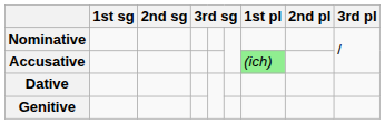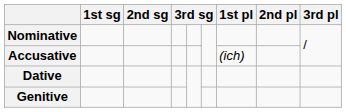Accusative | 1st pl: lightgreen background -> no background
